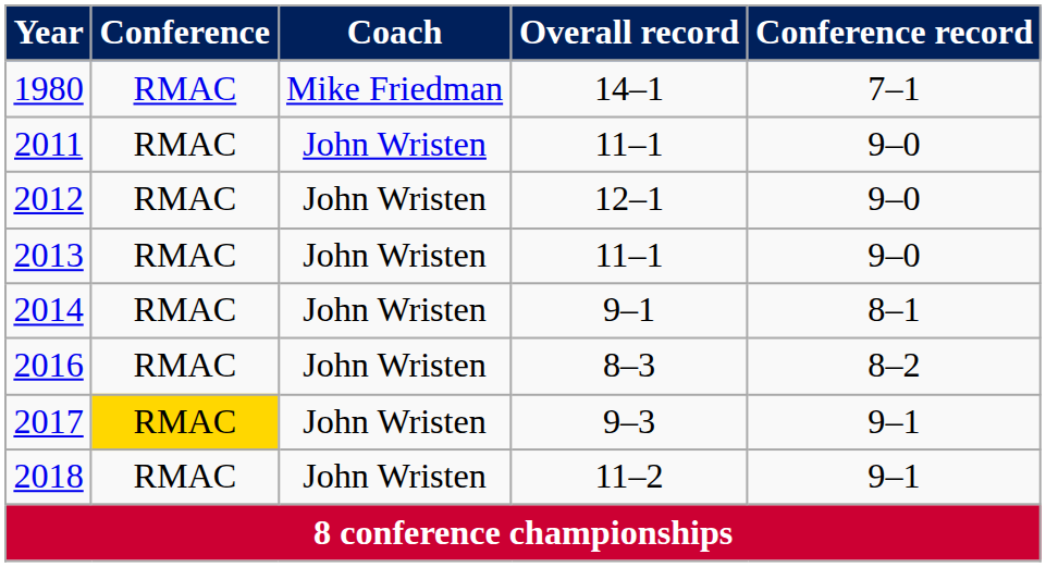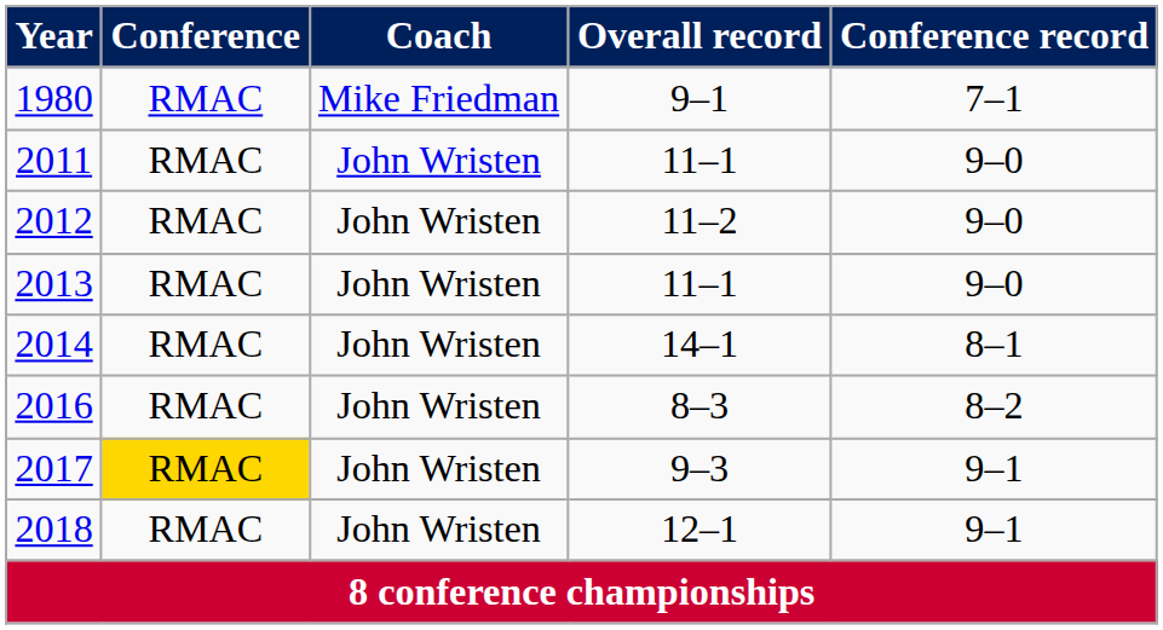1980 | Overall record: 14–1 -> 9–1
2012 | Overall record: 12–1 -> 11–2
2014 | Overall record: 9–1 -> 14–1
2018 | Overall record: 11–2 -> 12–1
